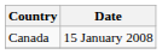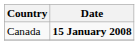Canada | Date: normal -> bold
